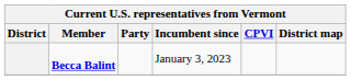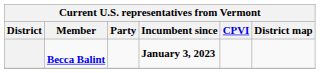Becca Balint | Incumbent since: normal -> bold
